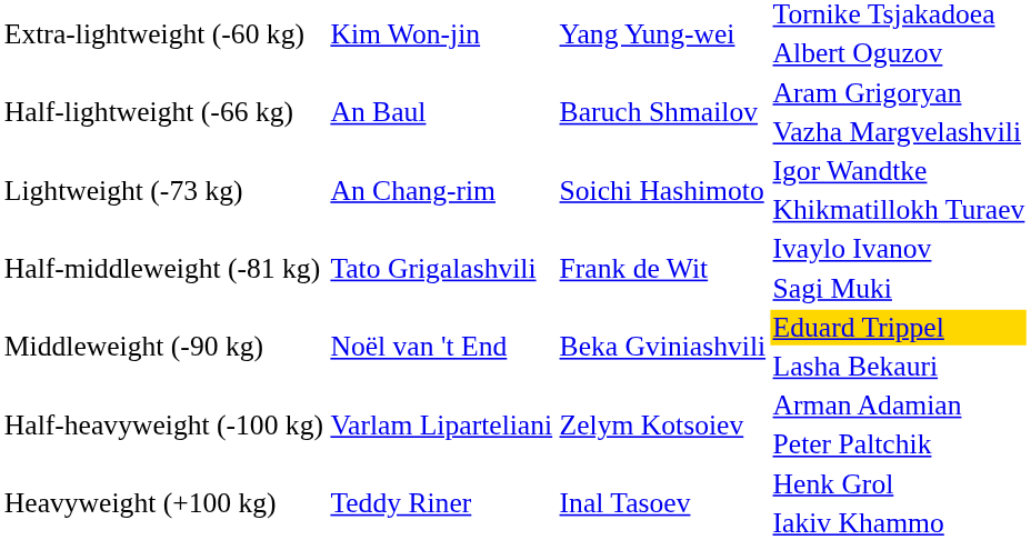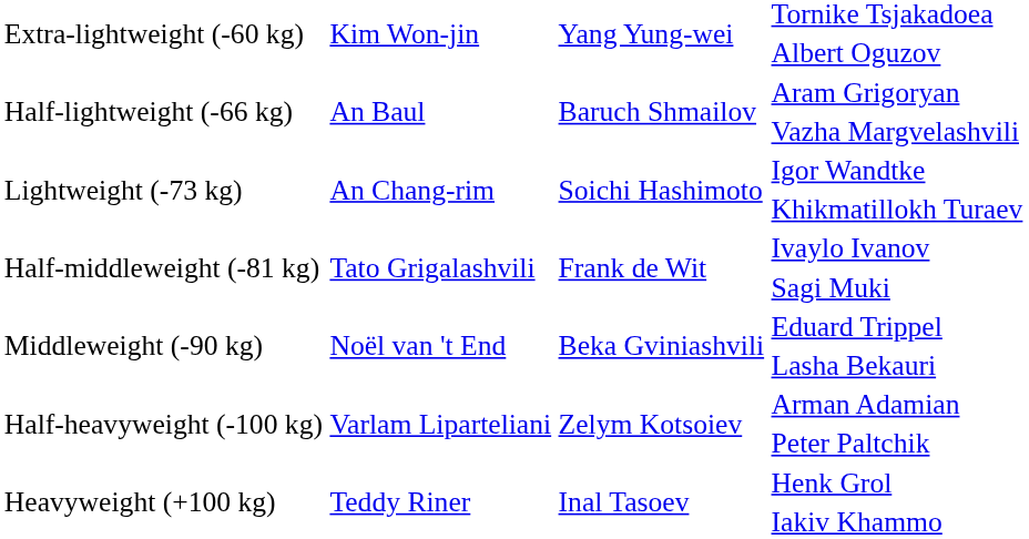Eduard Trippel | column 4: gold background -> no background
